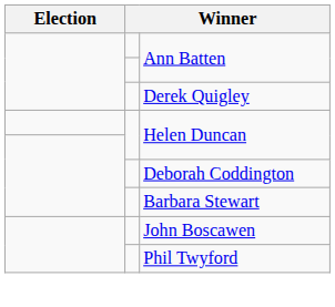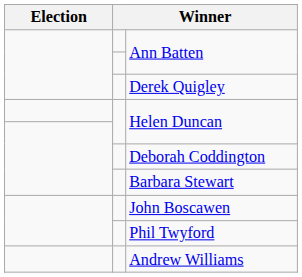+ row: Andrew Williams
